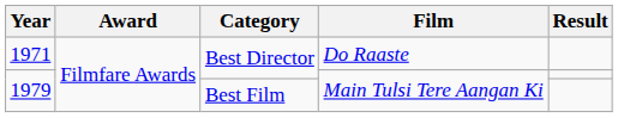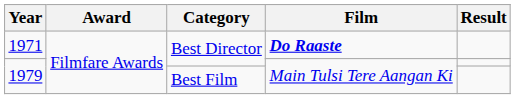1971 | Film: normal -> bold
